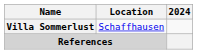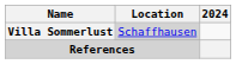Villa Sommerlust | Location: no background -> lightgrey background
